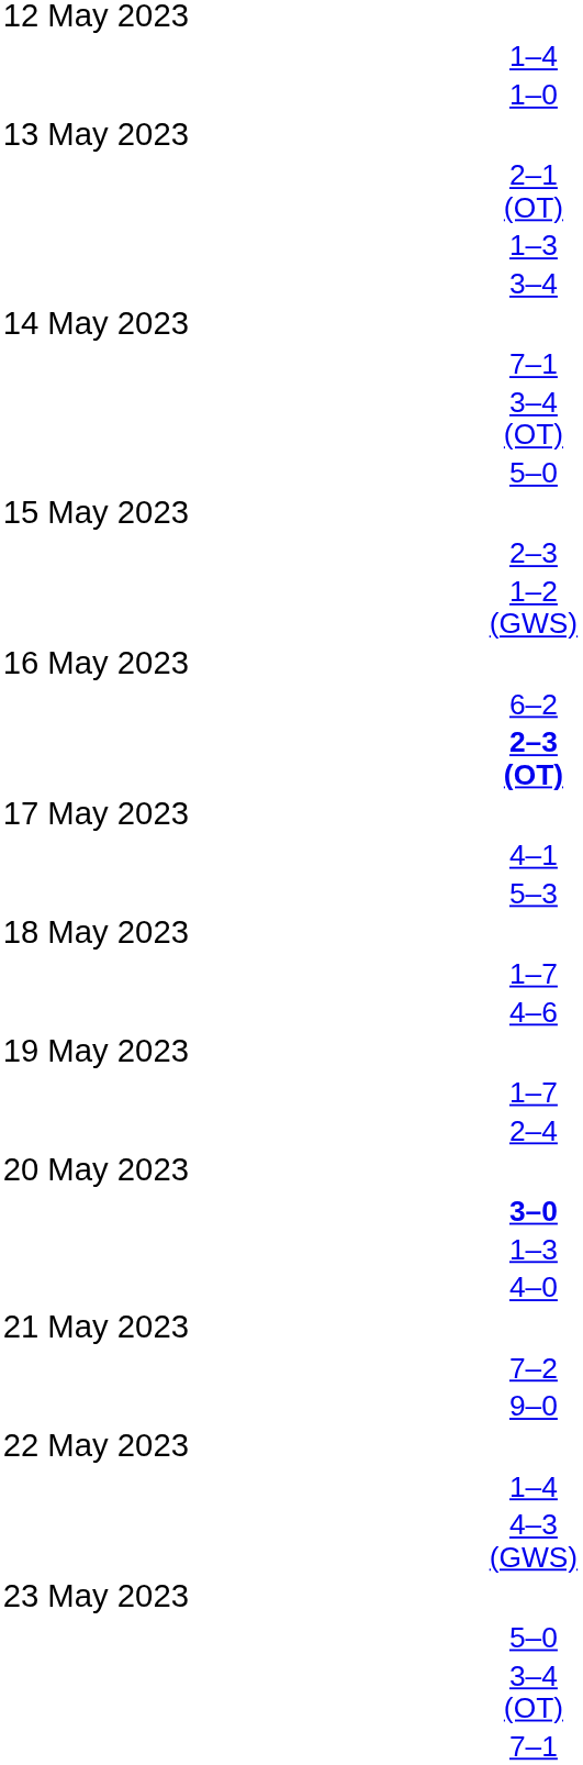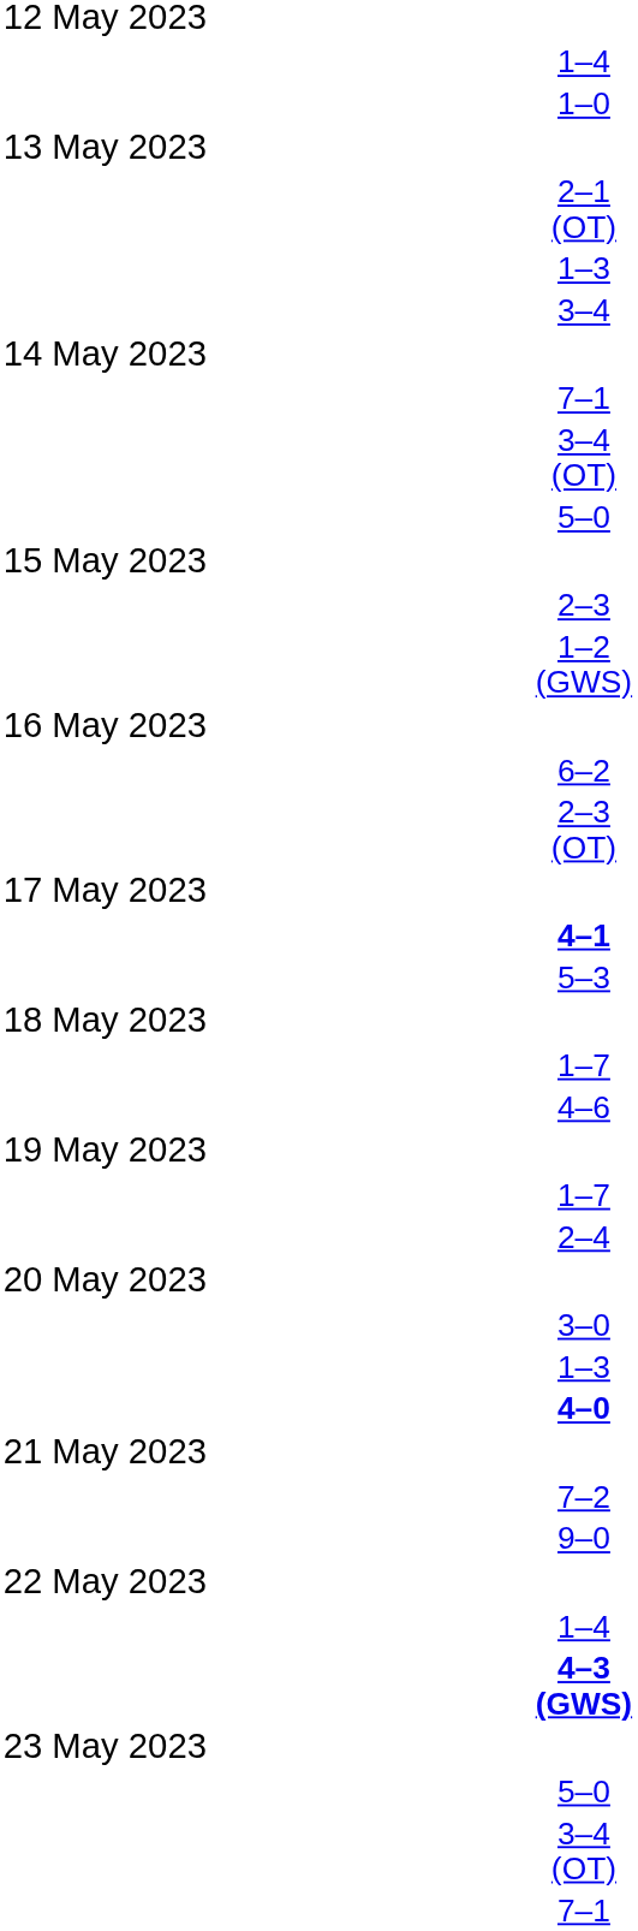2–3 (OT) | column 2: bold -> normal
4–1 | column 2: normal -> bold
3–0 | column 2: bold -> normal
4–0 | column 2: normal -> bold
4–3 (GWS) | column 2: normal -> bold
